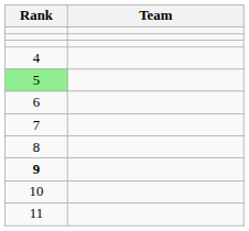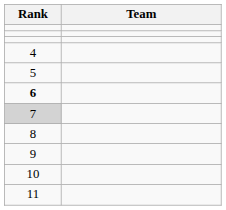row 6 | Rank: lightgreen background -> no background
row 7 | Rank: normal -> bold
row 8 | Rank: no background -> lightgrey background
row 10 | Rank: bold -> normal
